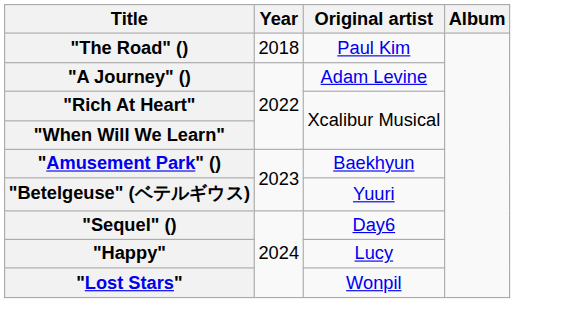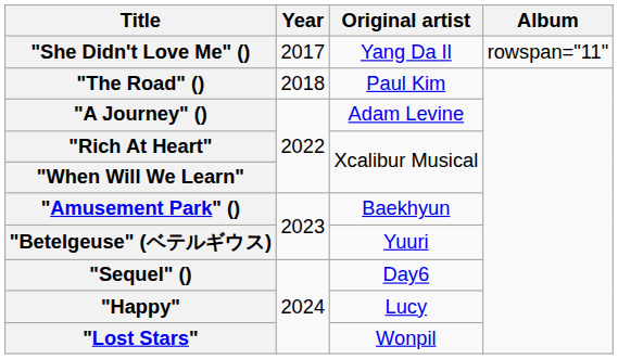+ row: "She Didn't Love Me" () | 2017 | Yang Da Il | rowspan="11"
